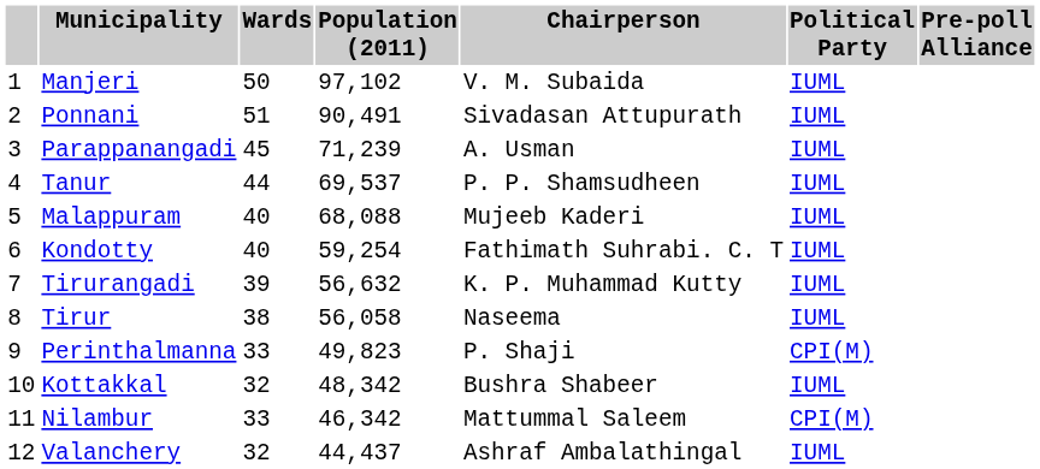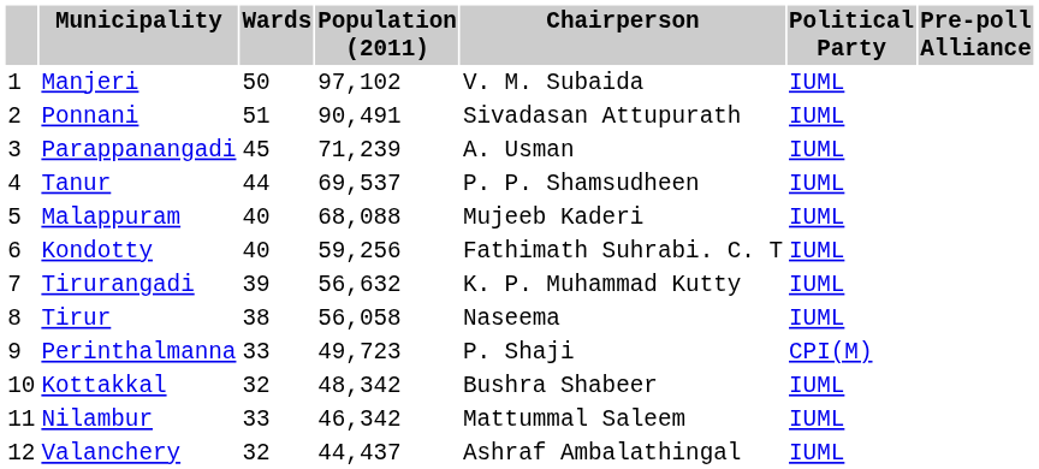Kondotty | Population (2011): 59,254 -> 59,256
Perinthalmanna | Population (2011): 49,823 -> 49,723
Nilambur | Political Party: CPI(M) -> IUML
